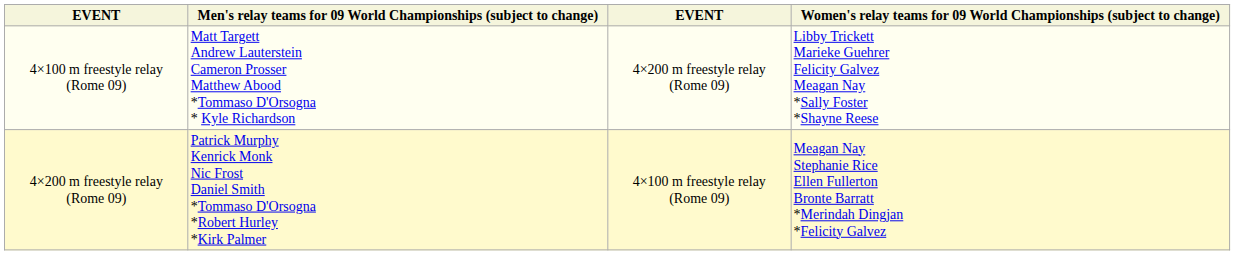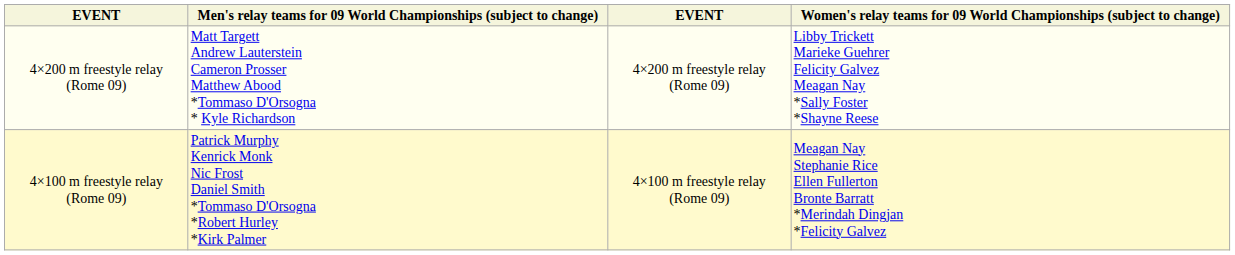row 2 | column 1: 4×100 m freestyle relay (Rome 09) -> 4×200 m freestyle relay (Rome 09)
row 3 | column 1: 4×200 m freestyle relay (Rome 09) -> 4×100 m freestyle relay (Rome 09)
